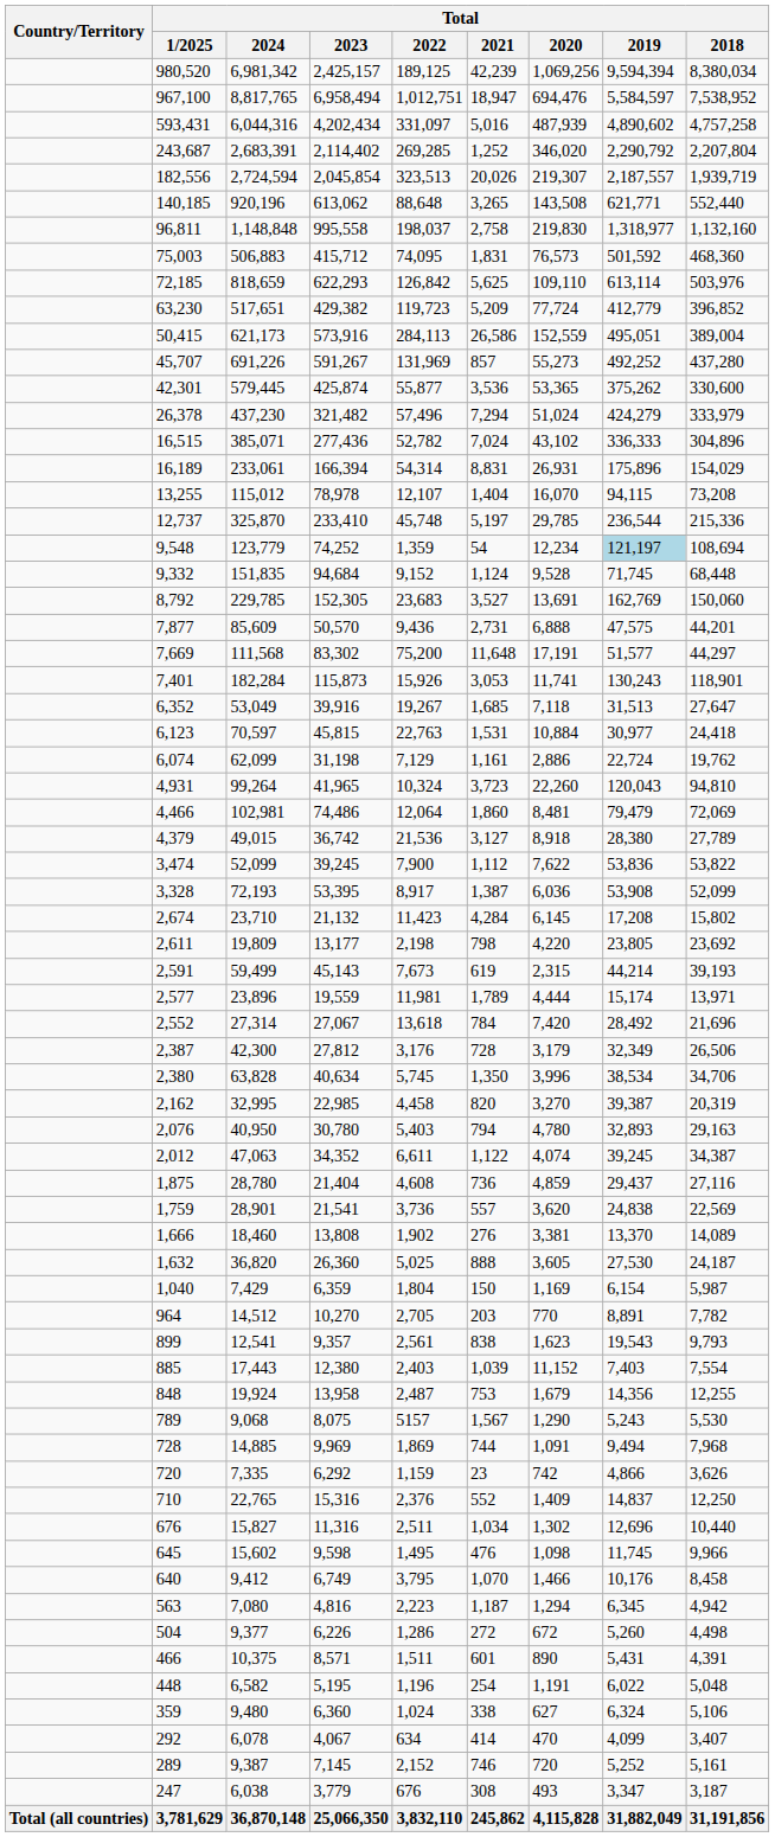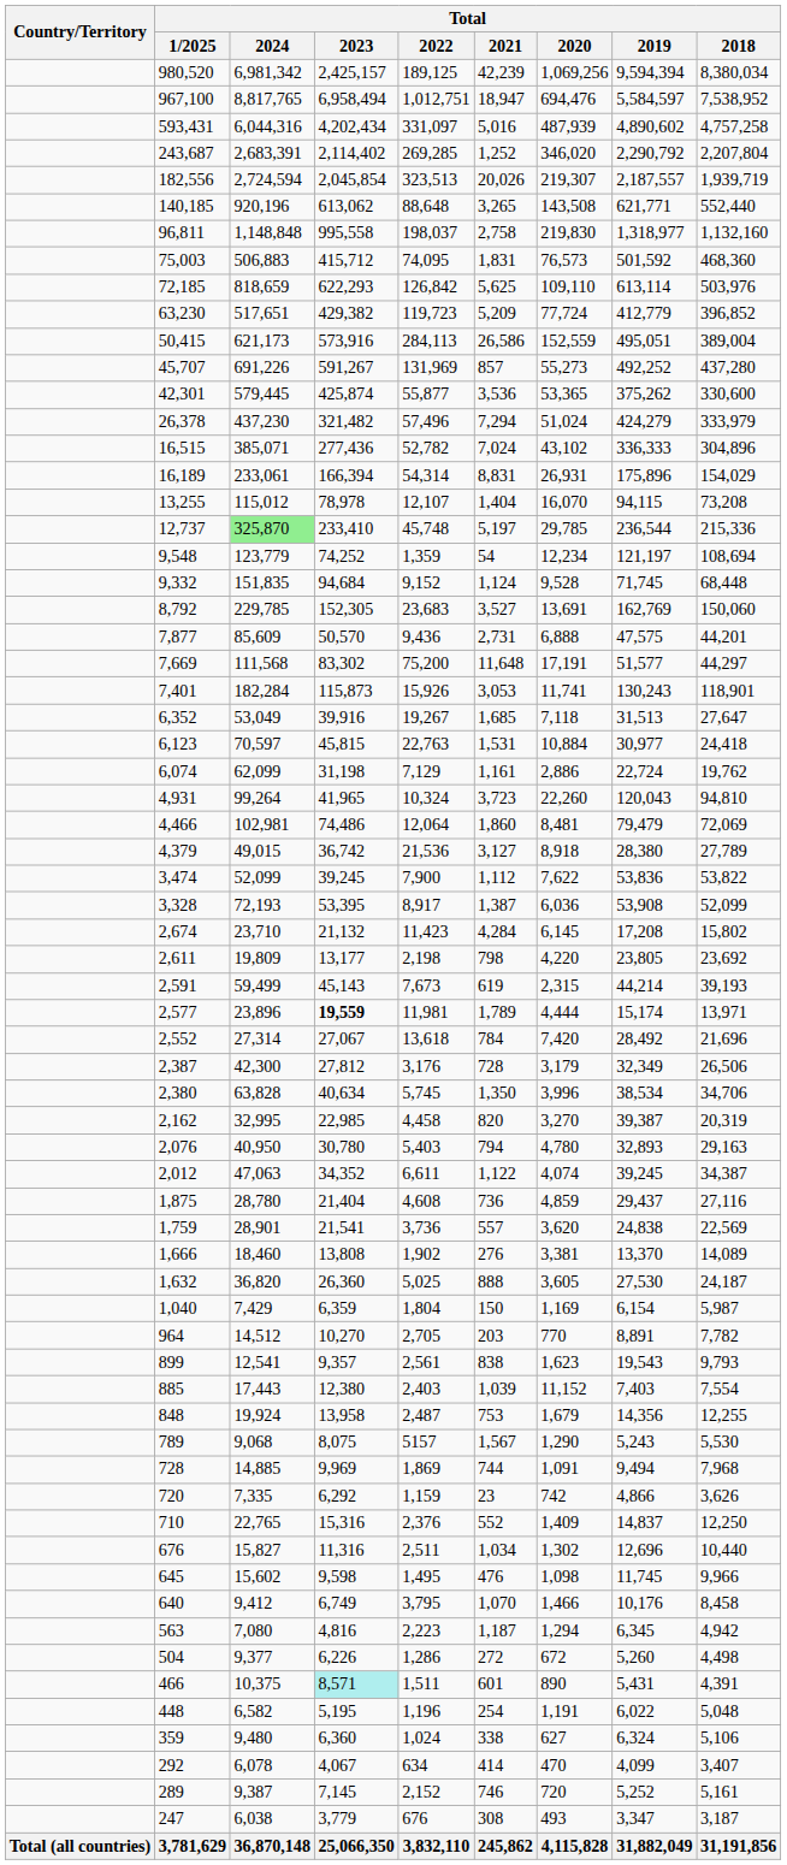12,737 | Total / 2024: no background -> lightgreen background
9,548 | Total / 2019: lightblue background -> no background
2,577 | Total / 2023: normal -> bold
466 | Total / 2023: no background -> paleturquoise background
